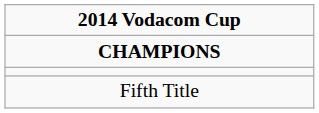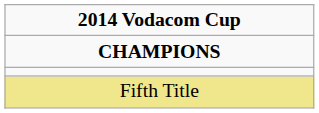row 4 | column 1: no background -> khaki background
